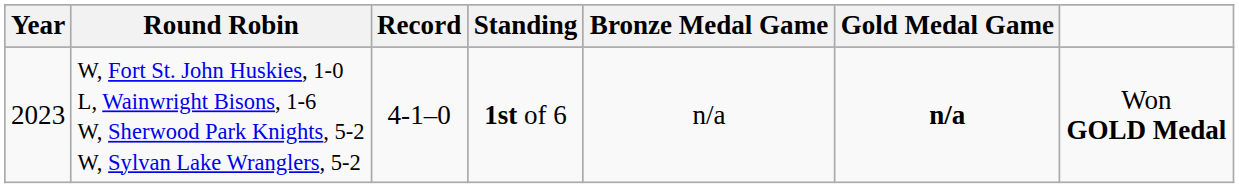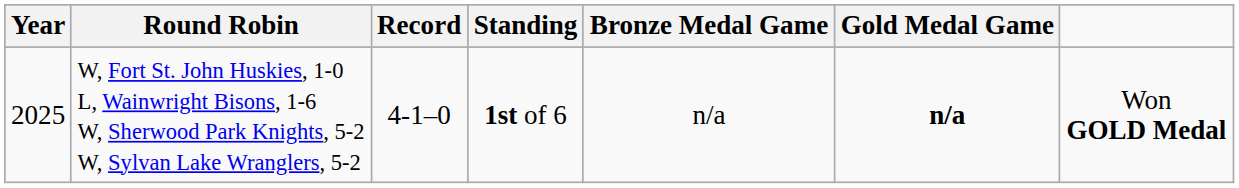row 2 | Year: 2023 -> 2025
